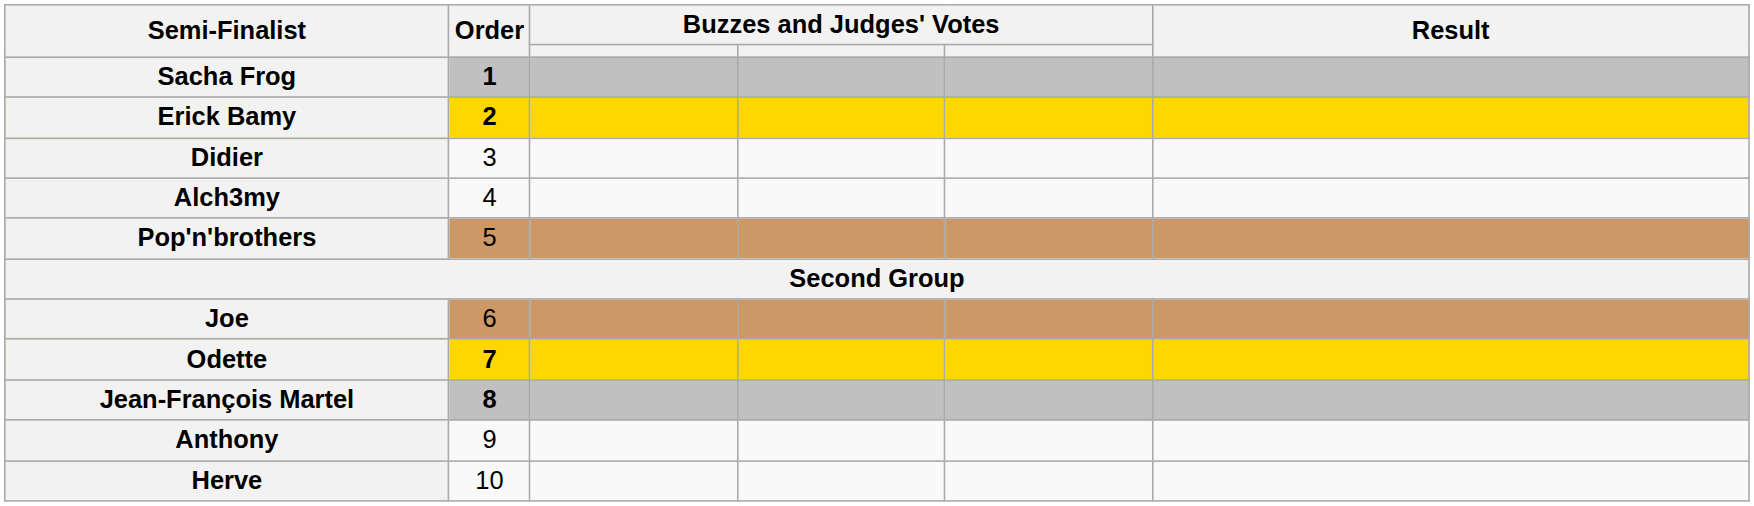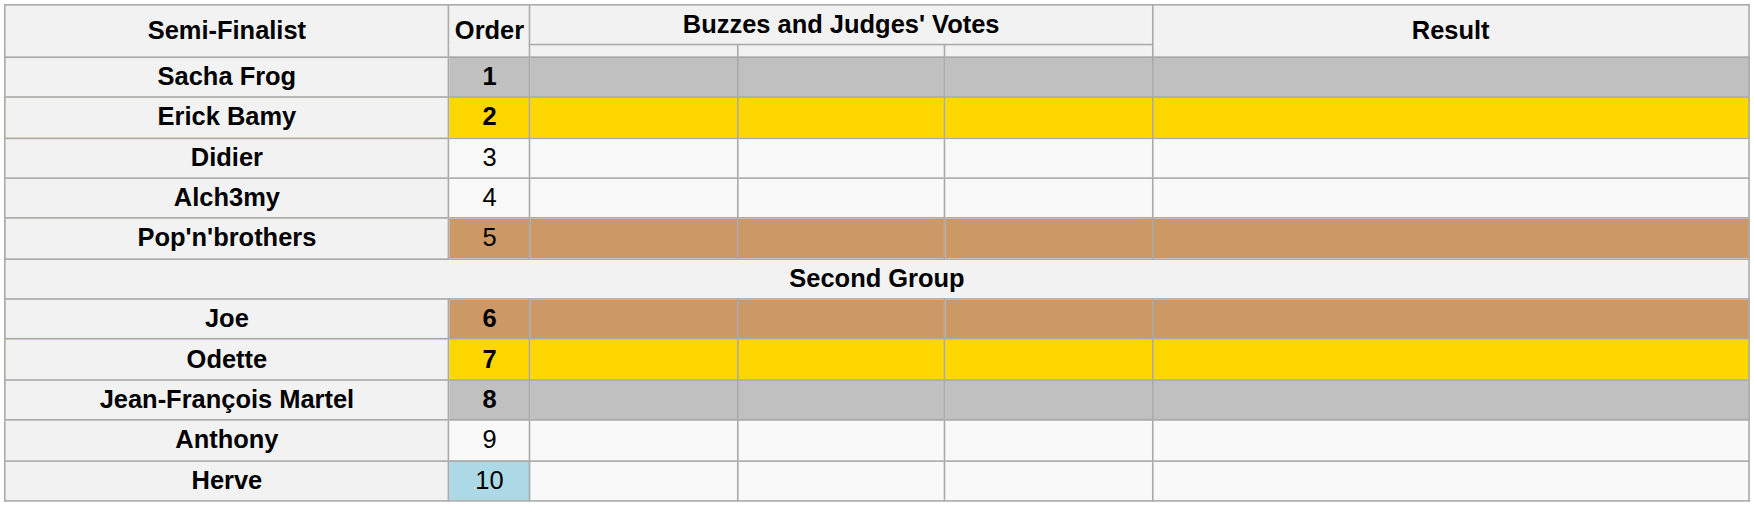Joe | Order: normal -> bold
Herve | Order: no background -> lightblue background
